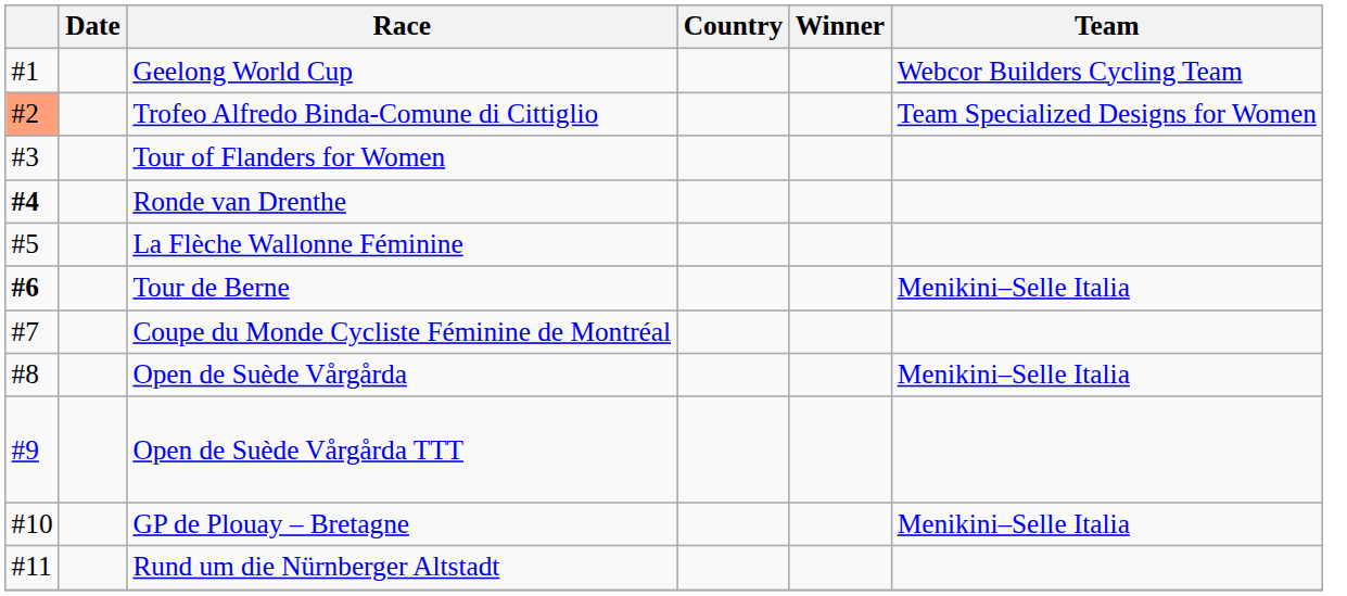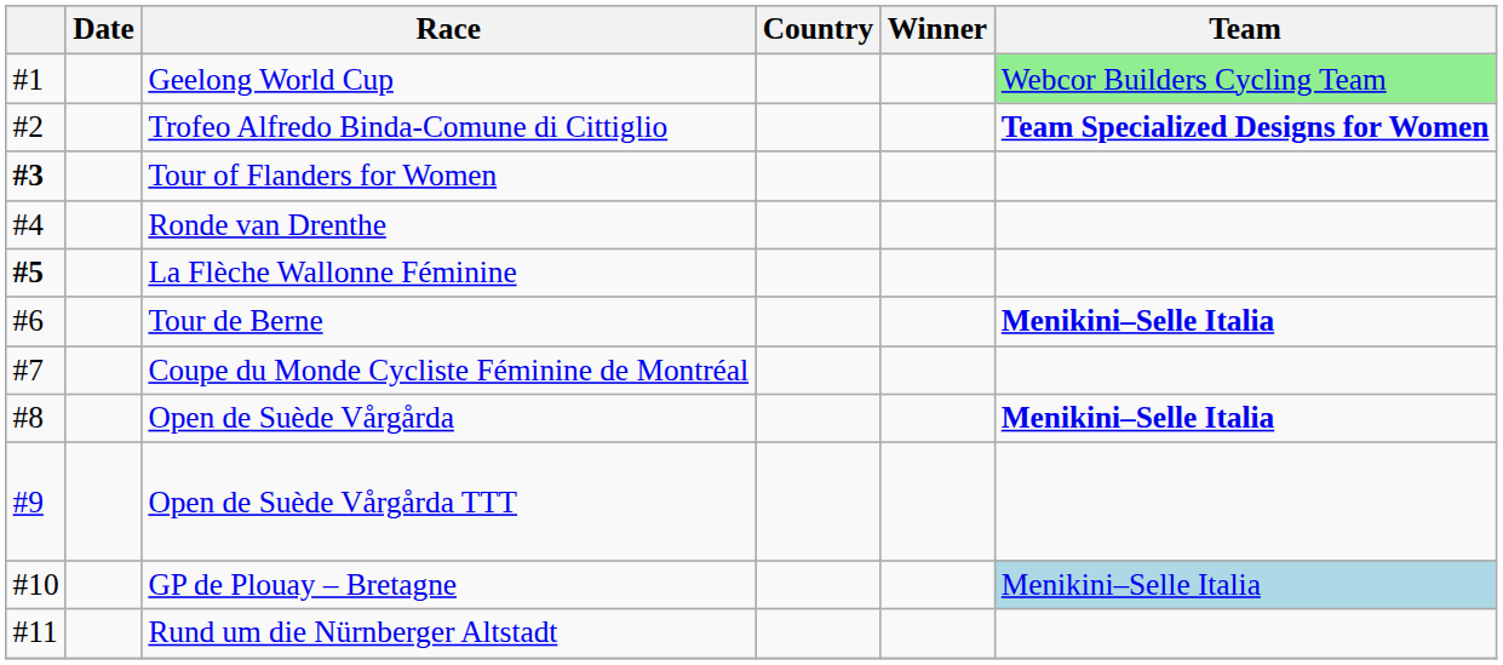Geelong World Cup | Team: no background -> lightgreen background
Trofeo Alfredo Binda-Comune di Cittiglio | column 1: lightsalmon background -> no background
Trofeo Alfredo Binda-Comune di Cittiglio | Team: normal -> bold
Tour of Flanders for Women | column 1: normal -> bold
Ronde van Drenthe | column 1: bold -> normal
La Flèche Wallonne Féminine | column 1: normal -> bold
Tour de Berne | column 1: bold -> normal
Tour de Berne | Team: normal -> bold
Open de Suède Vårgårda | Team: normal -> bold
GP de Plouay – Bretagne | Team: no background -> lightblue background
